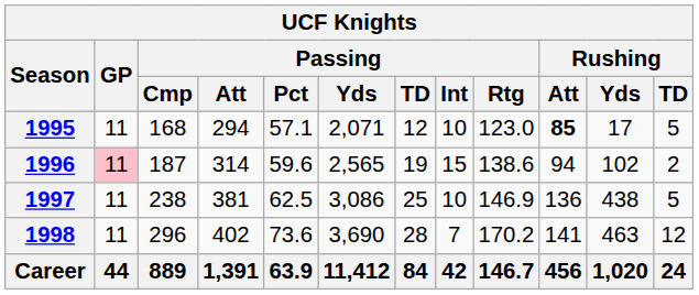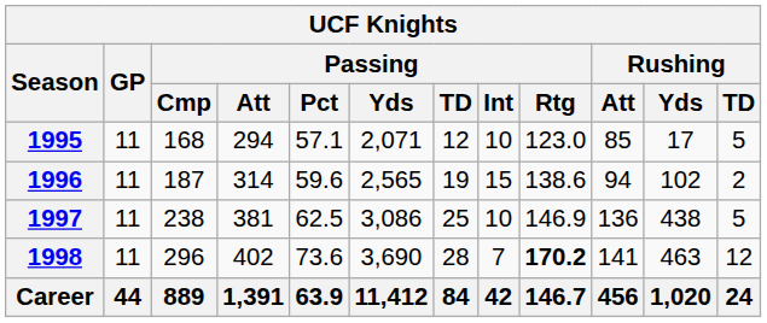1995 | Rushing / Att: bold -> normal
1996 | GP: pink background -> no background
1998 | Passing / Rtg: normal -> bold
